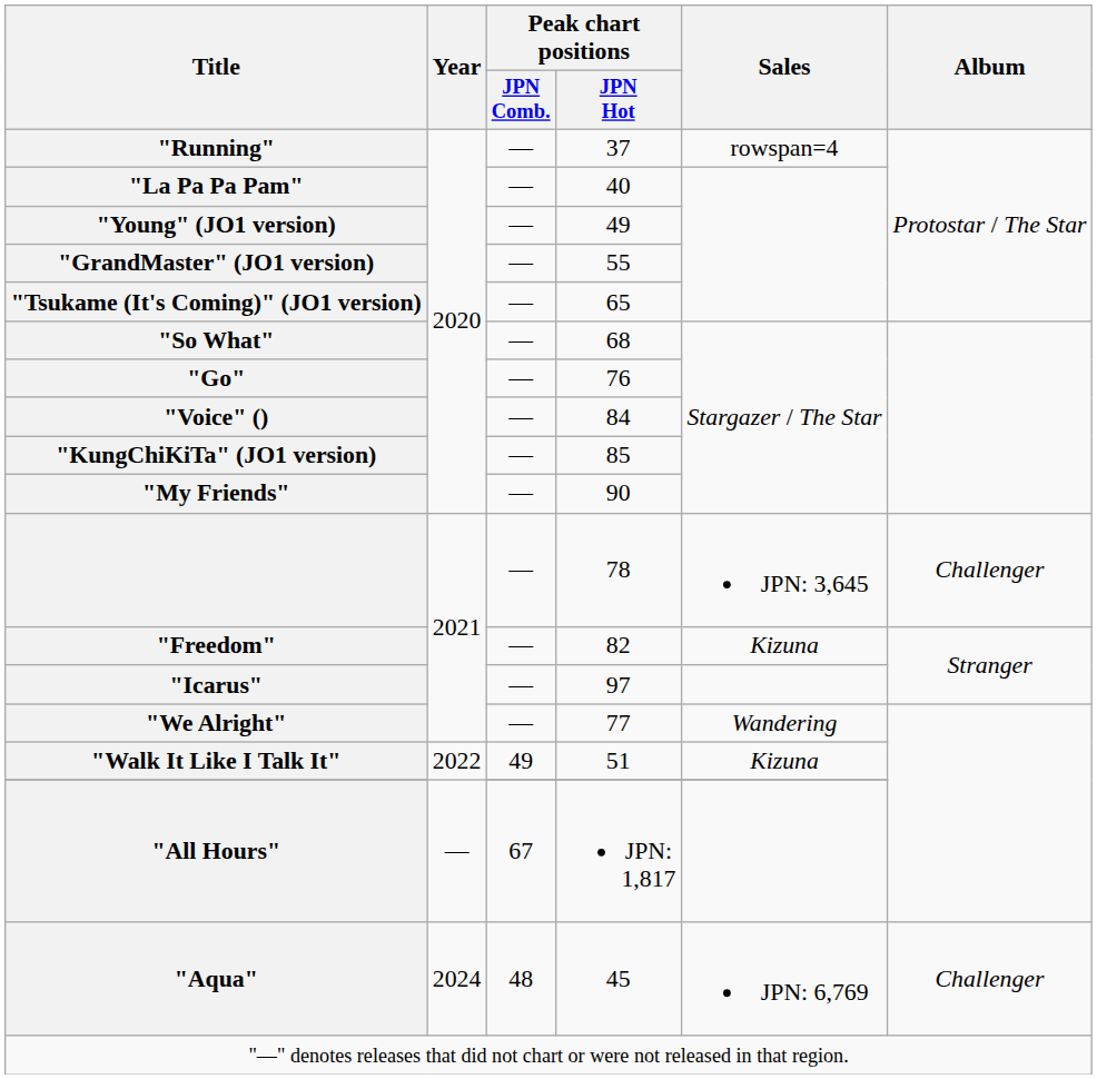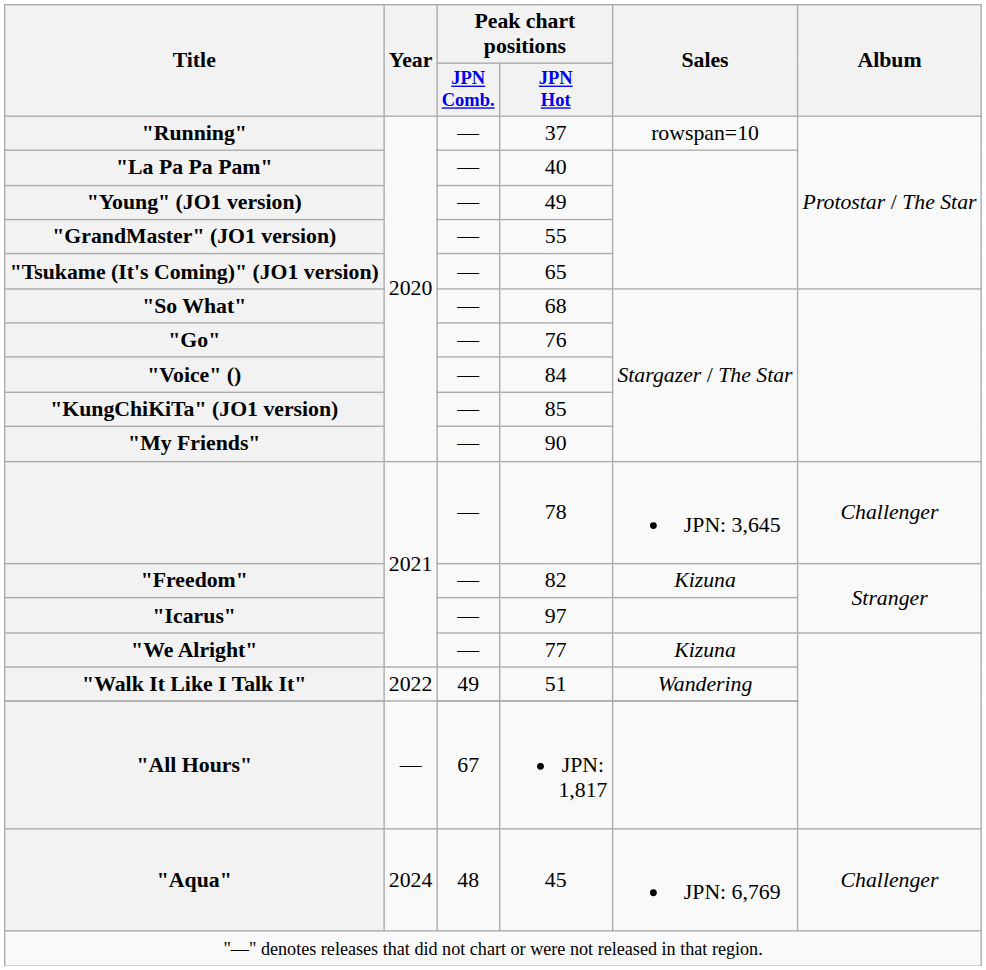"Running" | Sales: rowspan=4 -> rowspan=10
"We Alright" | Sales: Wandering -> Kizuna
"Walk It Like I Talk It" | Sales: Kizuna -> Wandering
